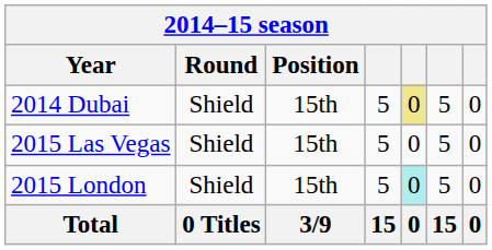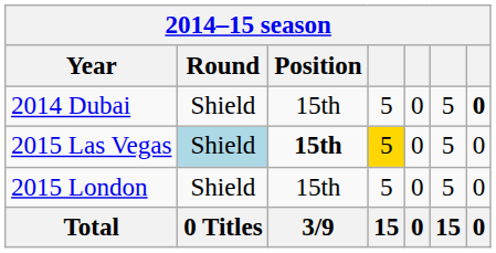2014 Dubai | column 5: khaki background -> no background
2014 Dubai | column 7: normal -> bold
2015 Las Vegas | Round: no background -> lightblue background
2015 Las Vegas | Position: normal -> bold
2015 Las Vegas | column 4: no background -> gold background
2015 London | column 5: paleturquoise background -> no background
